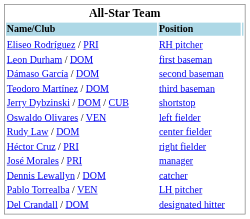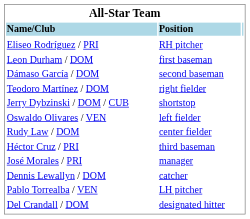Teodoro Martínez / DOM | column 2: third baseman -> right fielder
Héctor Cruz / PRI | column 2: right fielder -> third baseman
